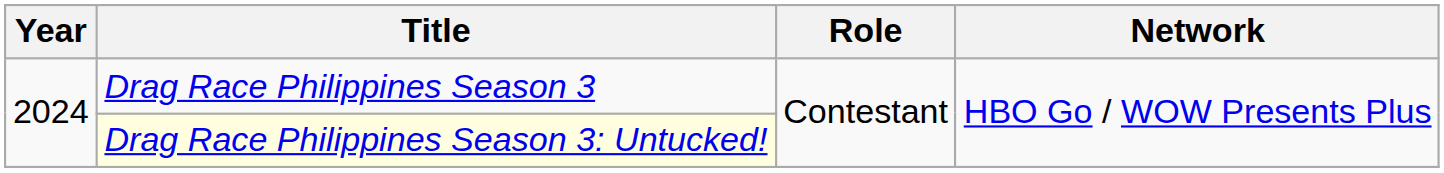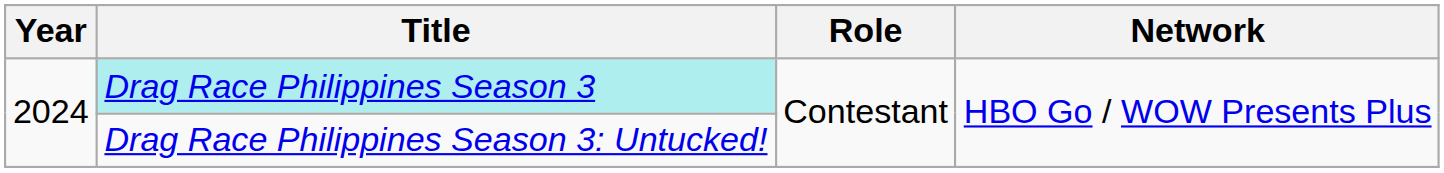Drag Race Philippines Season 3 | Title: no background -> paleturquoise background
Drag Race Philippines Season 3: Untucked! | Title: lightyellow background -> no background
